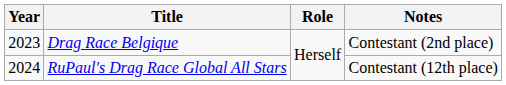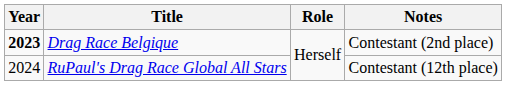Drag Race Belgique | Year: normal -> bold
